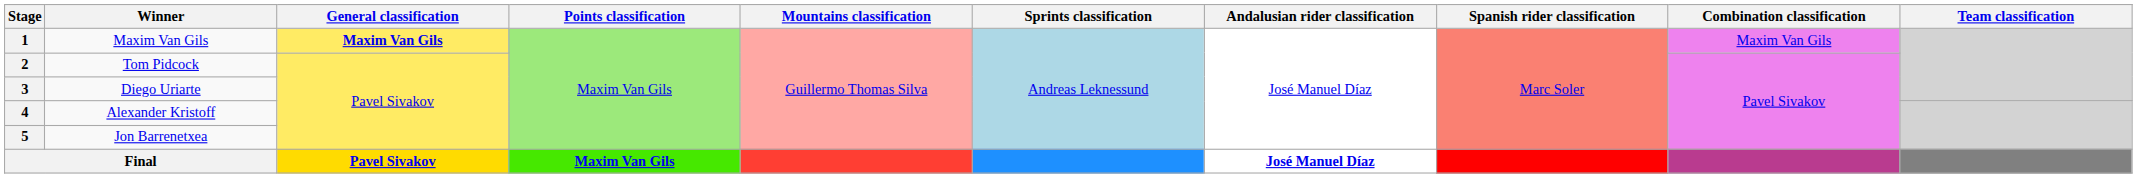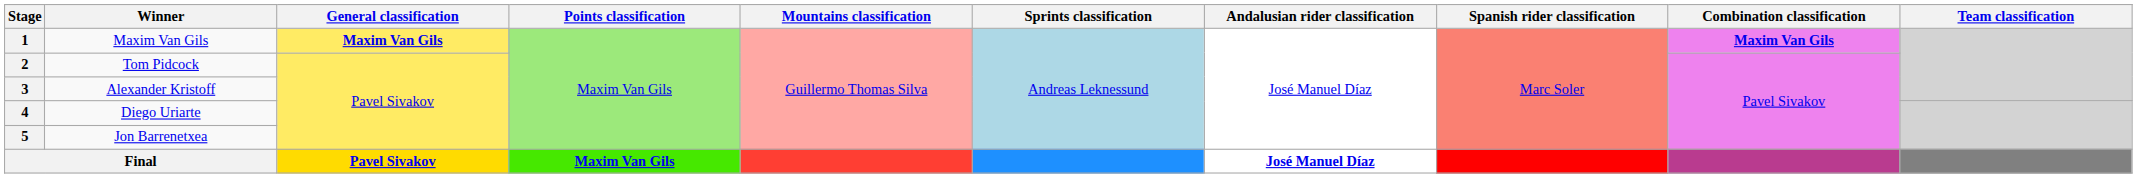1 | Combination classification: normal -> bold
3 | Winner: Diego Uriarte -> Alexander Kristoff
4 | Winner: Alexander Kristoff -> Diego Uriarte
